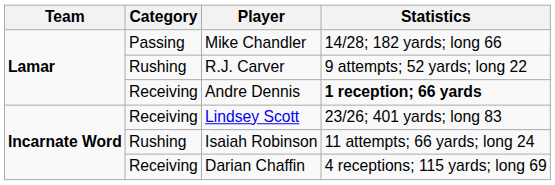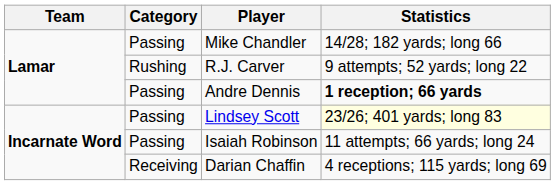Andre Dennis | Category: Receiving -> Passing
Lindsey Scott | Category: Receiving -> Passing
Lindsey Scott | Statistics: no background -> lightyellow background
Isaiah Robinson | Category: Rushing -> Passing
